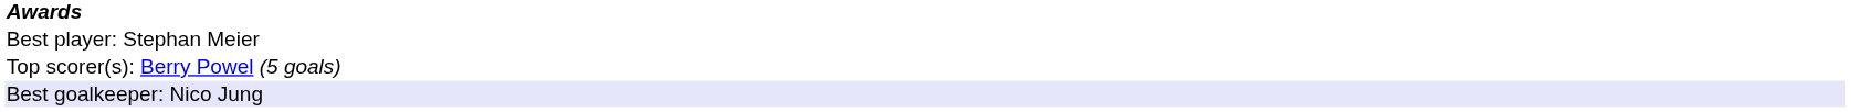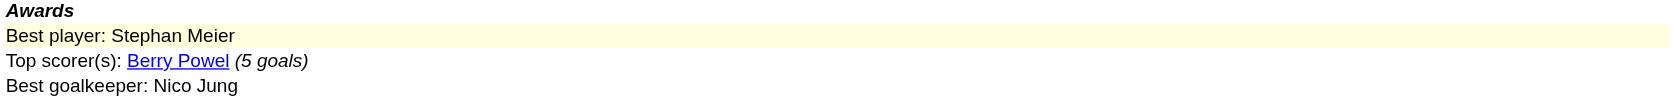Best player: Stephan Meier | Awards: no background -> lightyellow background
Best goalkeeper: Nico Jung | Awards: lavender background -> no background
